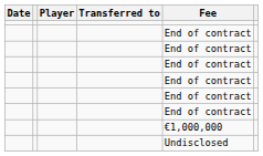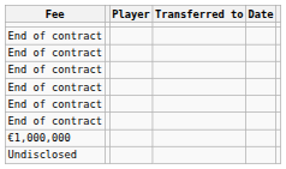columns swapped: Date <-> Fee
